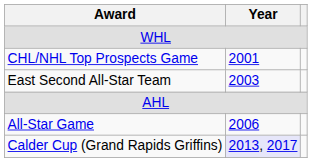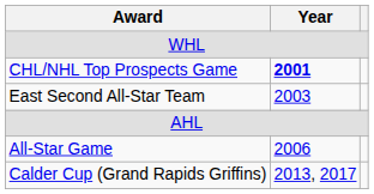CHL/NHL Top Prospects Game | Year: normal -> bold
Calder Cup (Grand Rapids Griffins) | Year: lavender background -> no background
